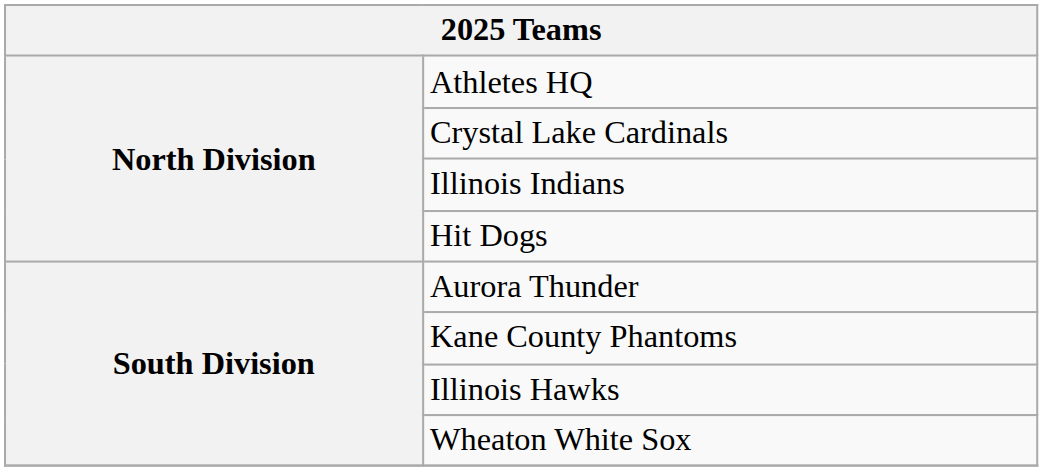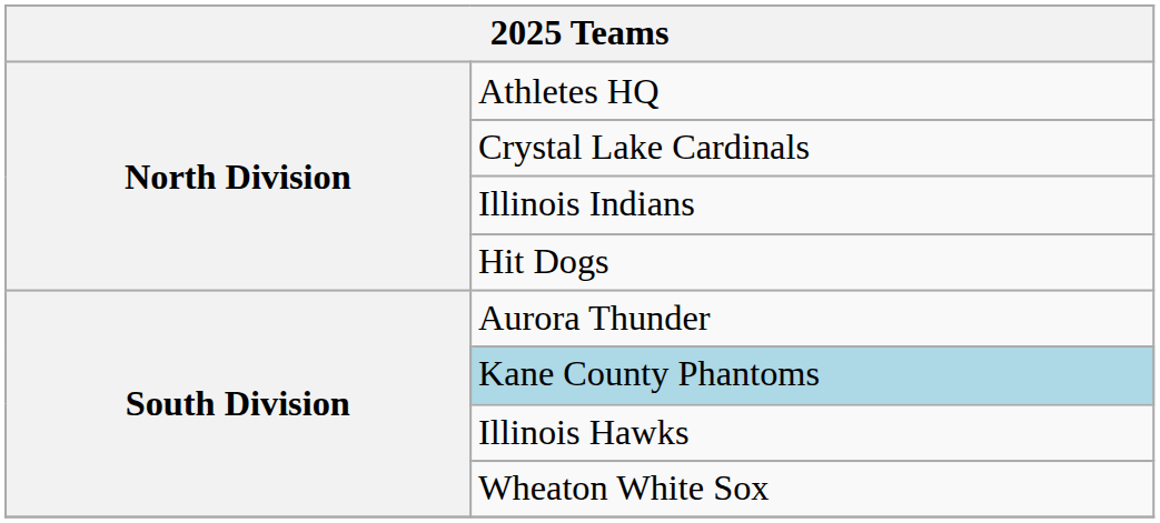Kane County Phantoms | column 2: no background -> lightblue background
